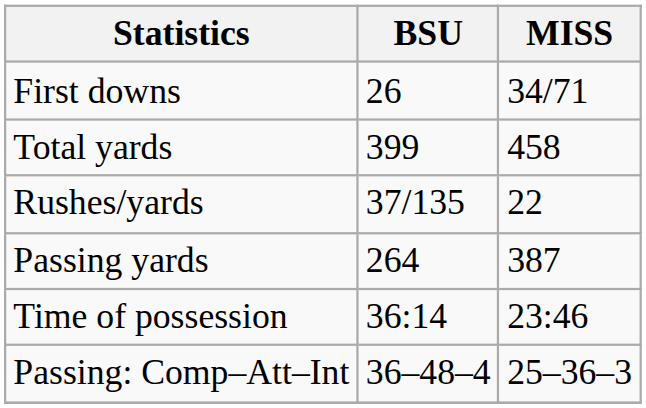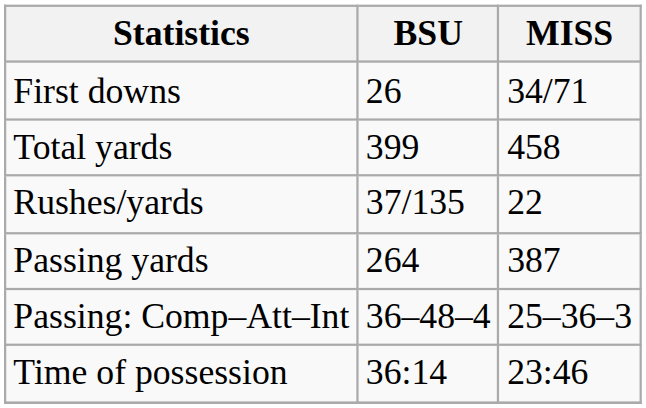rows swapped: Passing: Comp–Att–Int <-> Time of possession
